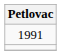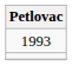row 2 | column 1: 1991 -> 1993
